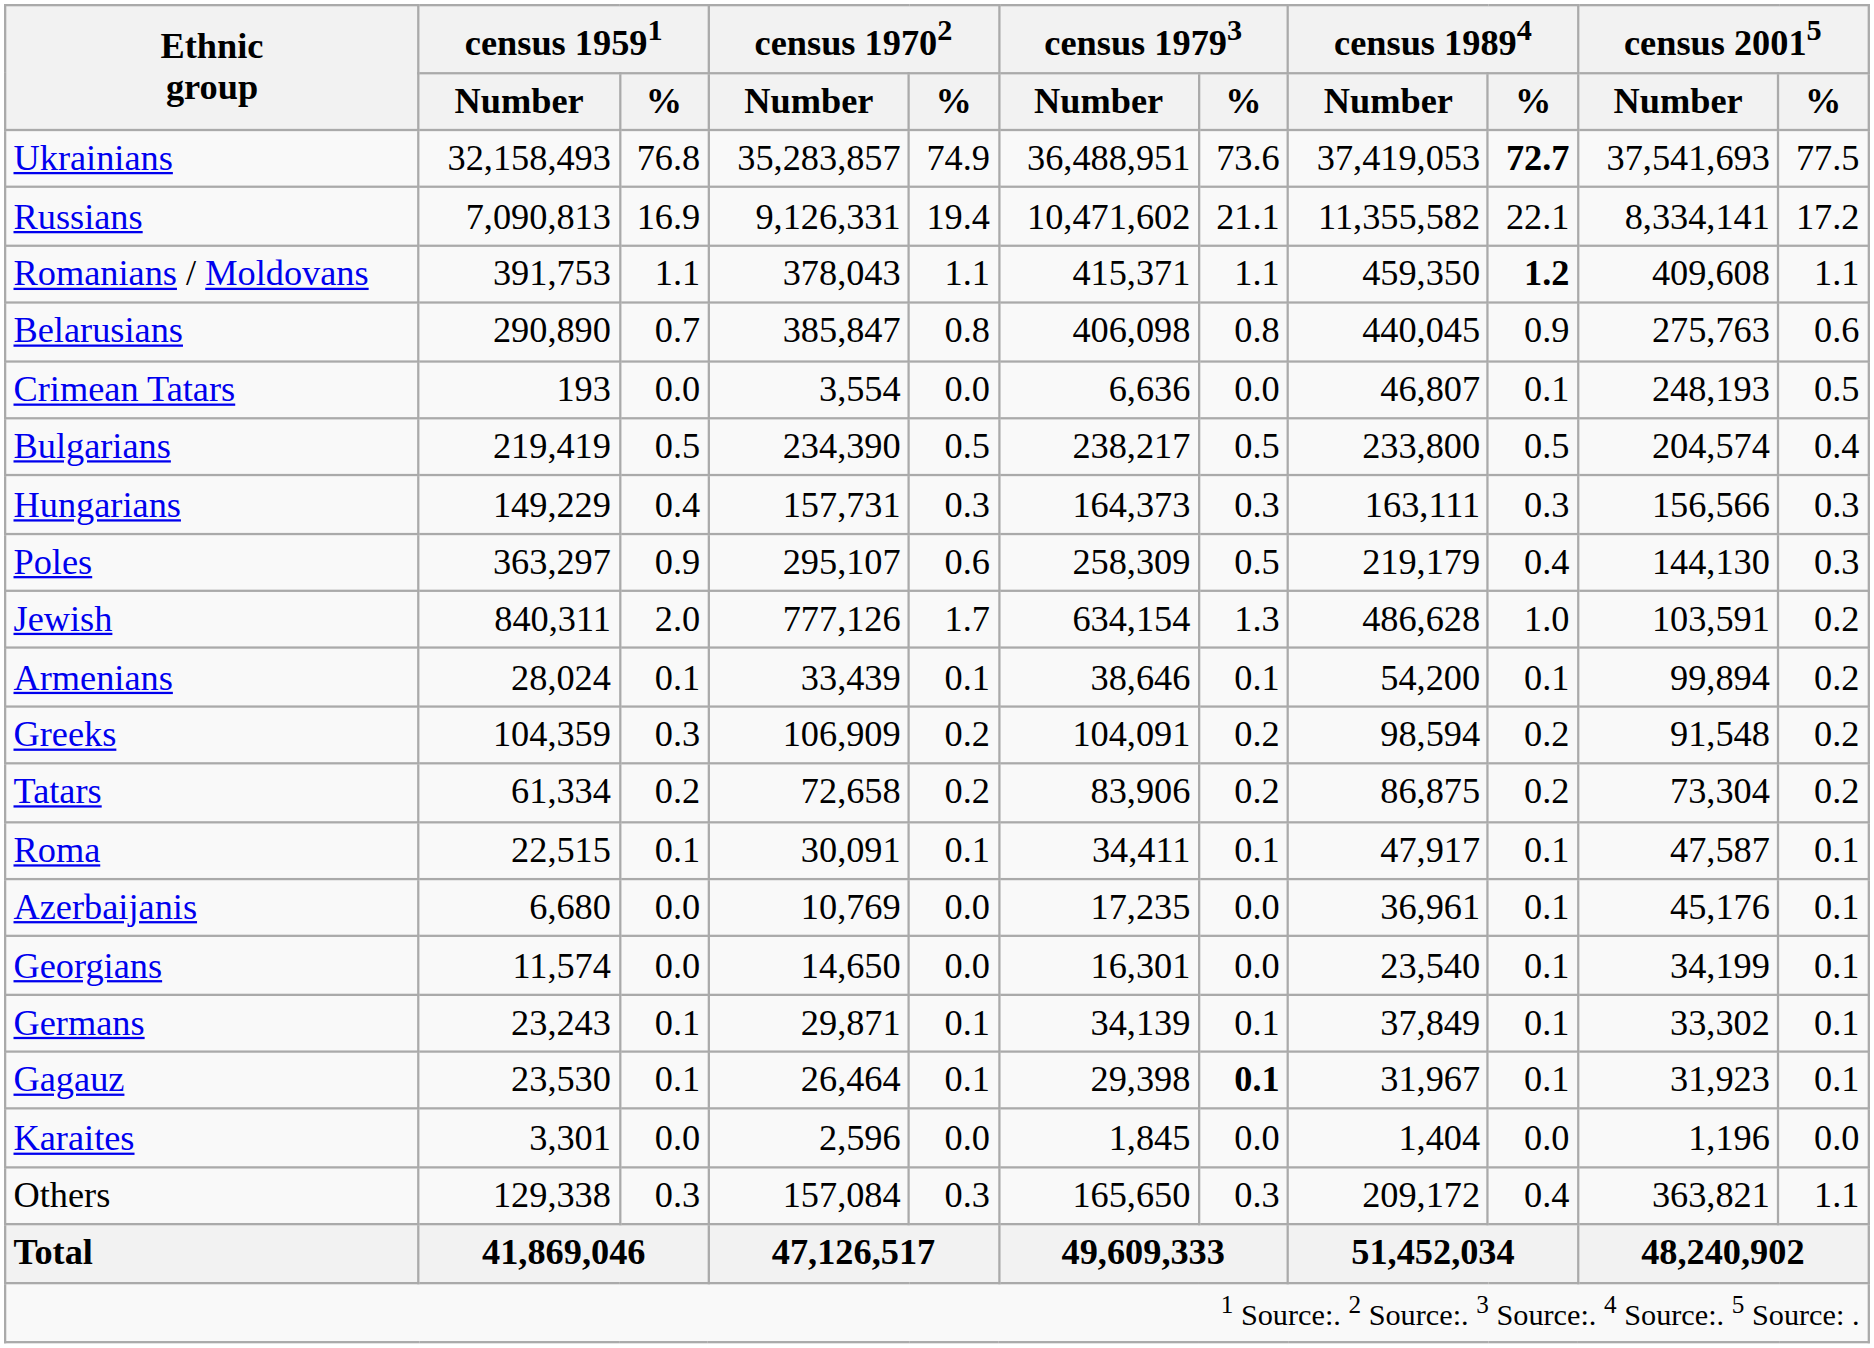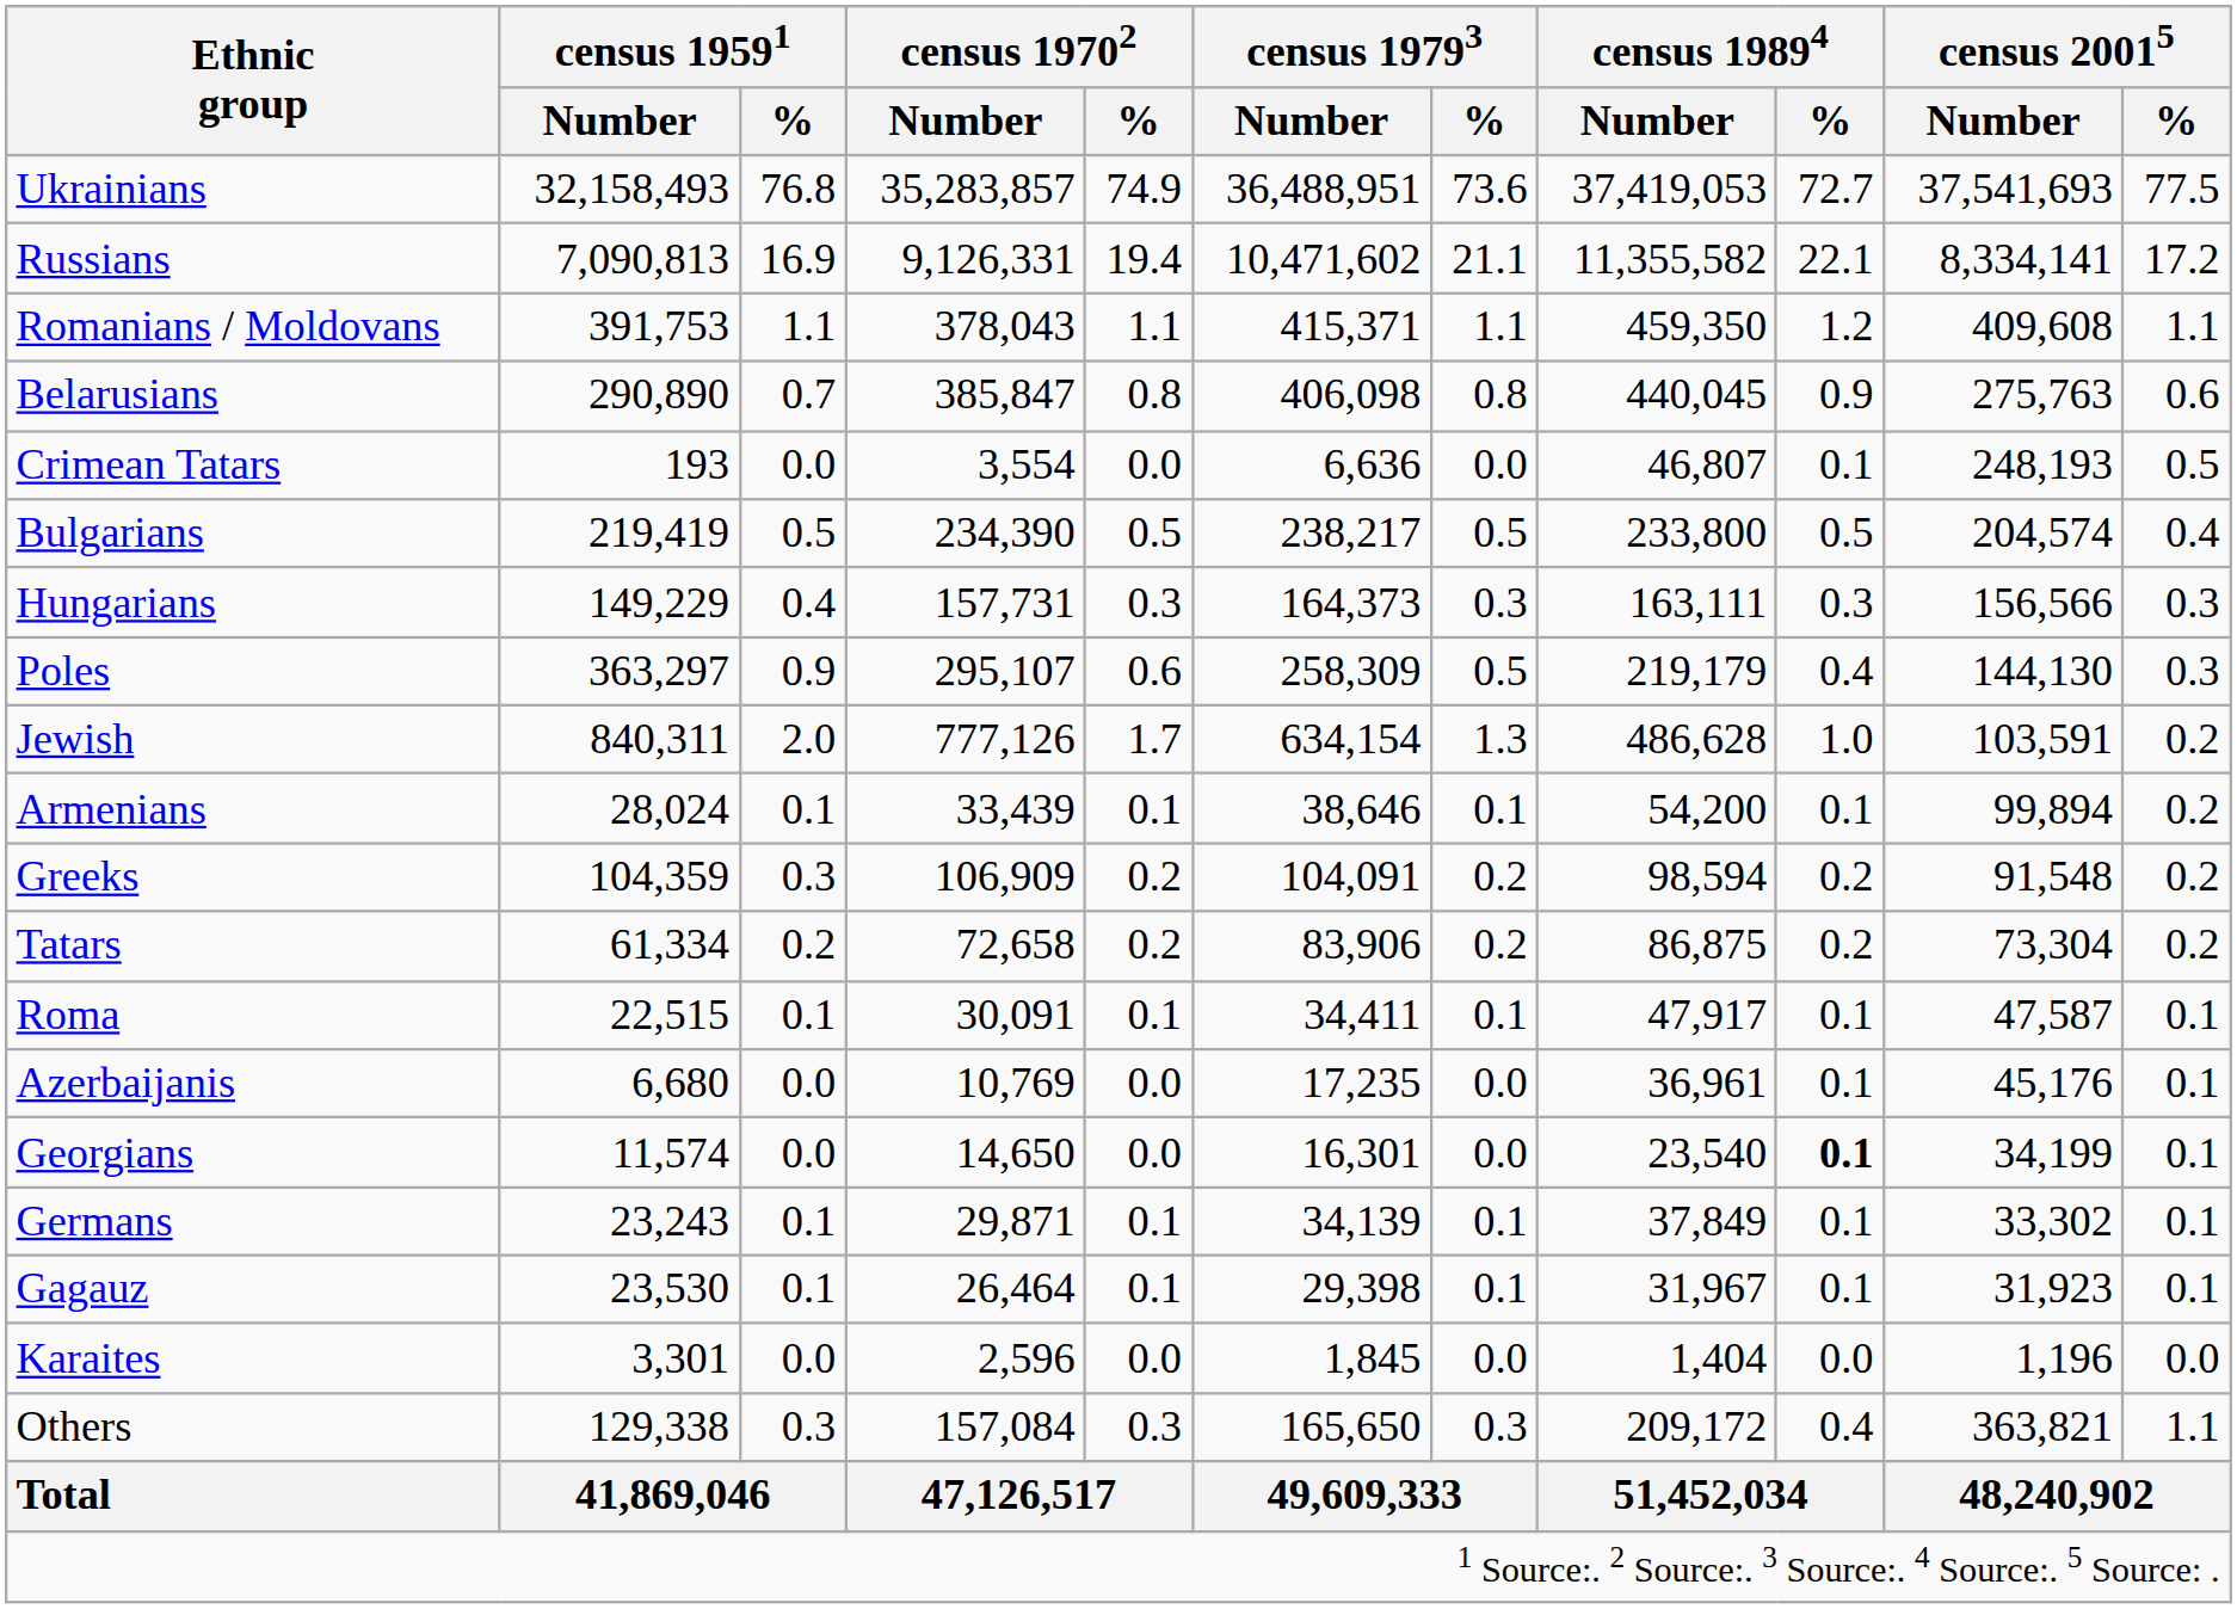Ukrainians | census 19894 / %: bold -> normal
Romanians / Moldovans | census 19894 / %: bold -> normal
Georgians | census 19894 / %: normal -> bold
Gagauz | census 19793 / %: bold -> normal
